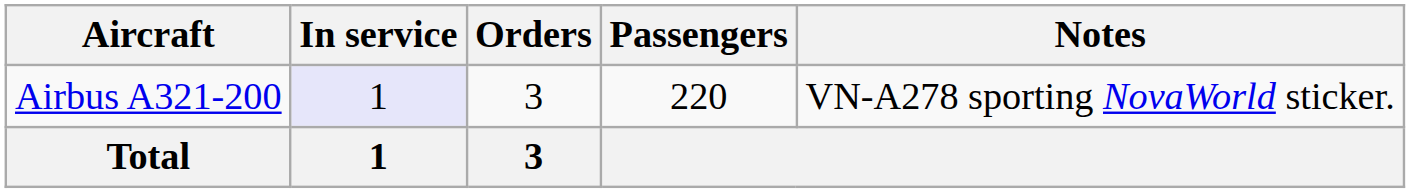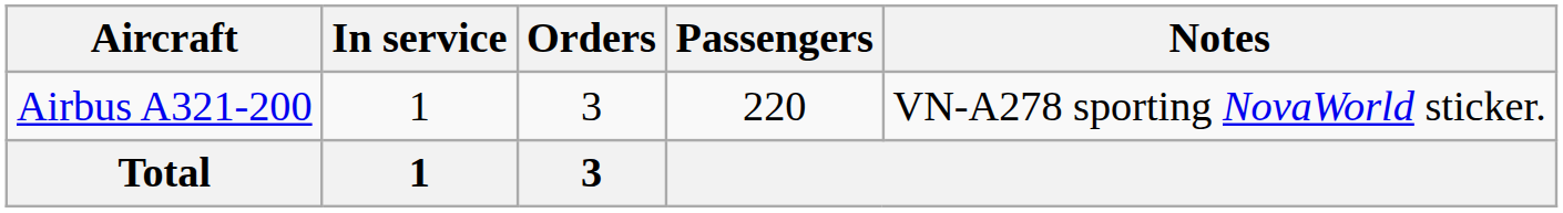Airbus A321-200 | In service: lavender background -> no background
